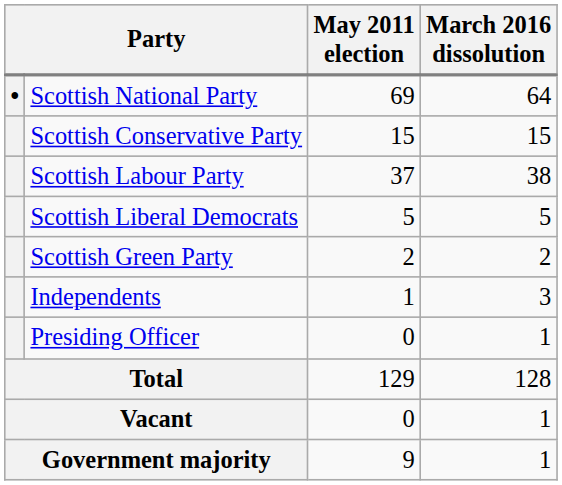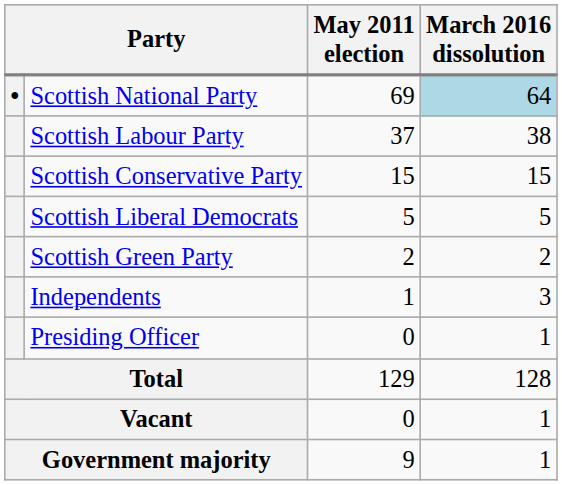Scottish National Party | March 2016 dissolution: no background -> lightblue background
rows swapped: Scottish Labour Party <-> Scottish Conservative Party
